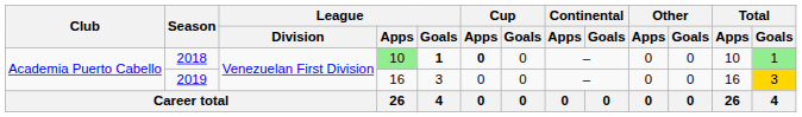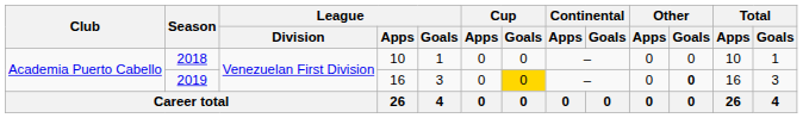2018 | League / Apps: lightgreen background -> no background
2018 | League / Goals: bold -> normal
2018 | Cup / Apps: bold -> normal
2018 | Total / Goals: lightgreen background -> no background
2019 | Cup / Goals: no background -> gold background
2019 | Other / Goals: normal -> bold
2019 | Total / Goals: gold background -> no background
